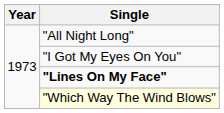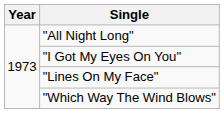"Lines On My Face" | Single: bold -> normal
"Which Way The Wind Blows" | Single: lightyellow background -> no background
